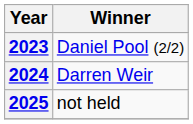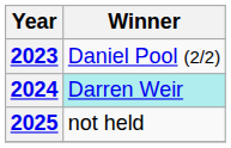2024 | Winner: no background -> paleturquoise background
